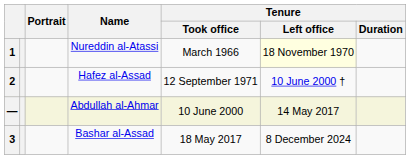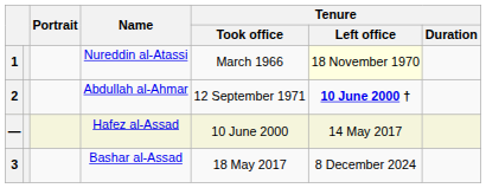2 | Name: Hafez al-Assad -> Abdullah al-Ahmar
2 | Tenure / Left office: normal -> bold
— | Name: Abdullah al-Ahmar -> Hafez al-Assad
